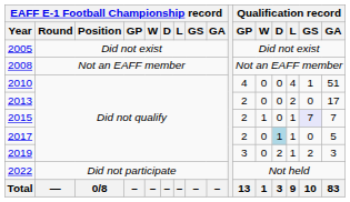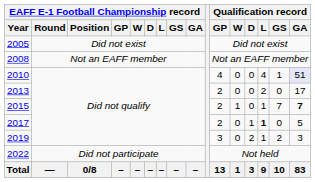2010 | Qualification record / GA: no background -> lavender background
2015 | Qualification record / GS: lavender background -> no background
2015 | Qualification record / GA: normal -> bold
2017 | Qualification record / D: lightblue background -> no background
2017 | Qualification record / L: normal -> bold
